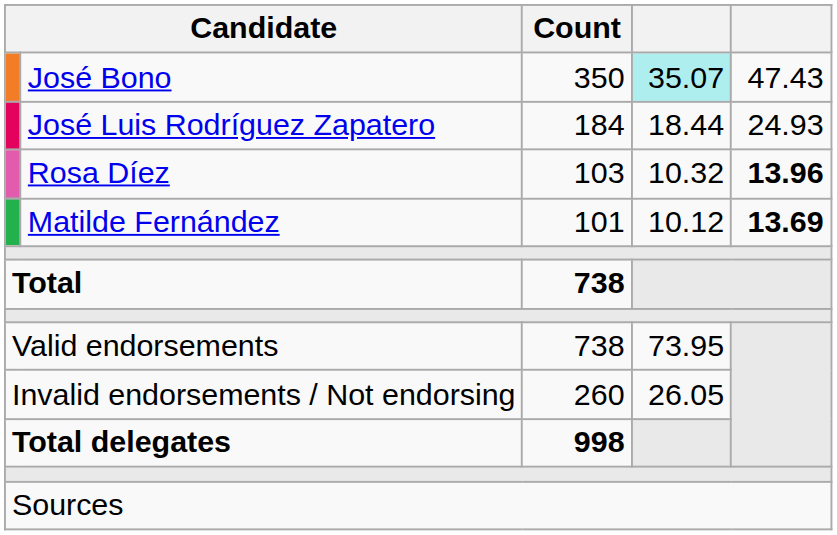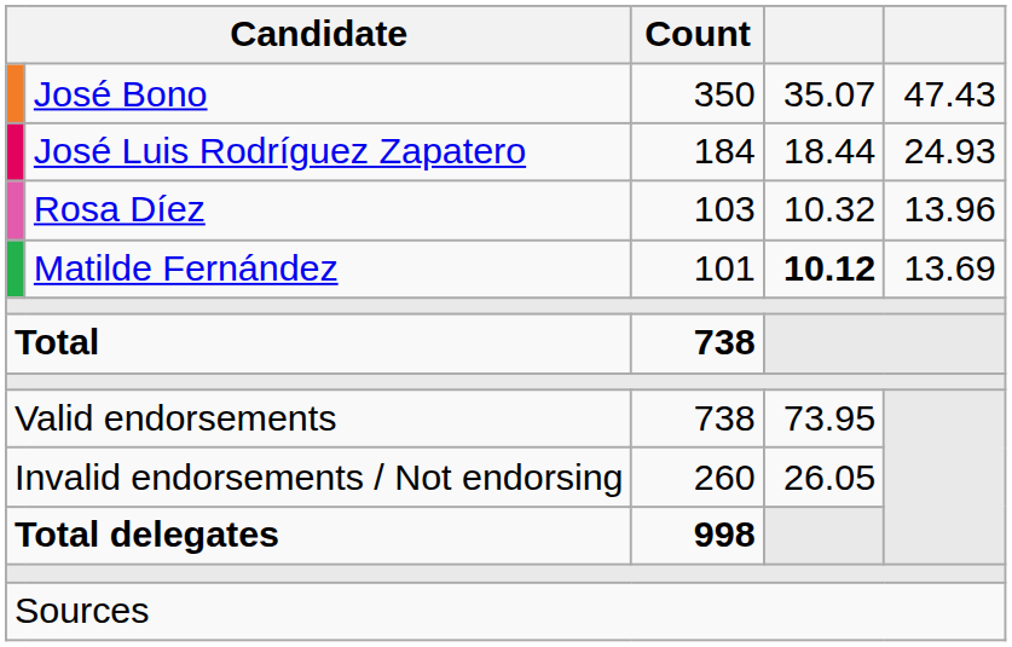José Bono | column 4: paleturquoise background -> no background
Rosa Díez | column 5: bold -> normal
Matilde Fernández | column 4: normal -> bold
Matilde Fernández | column 5: bold -> normal
